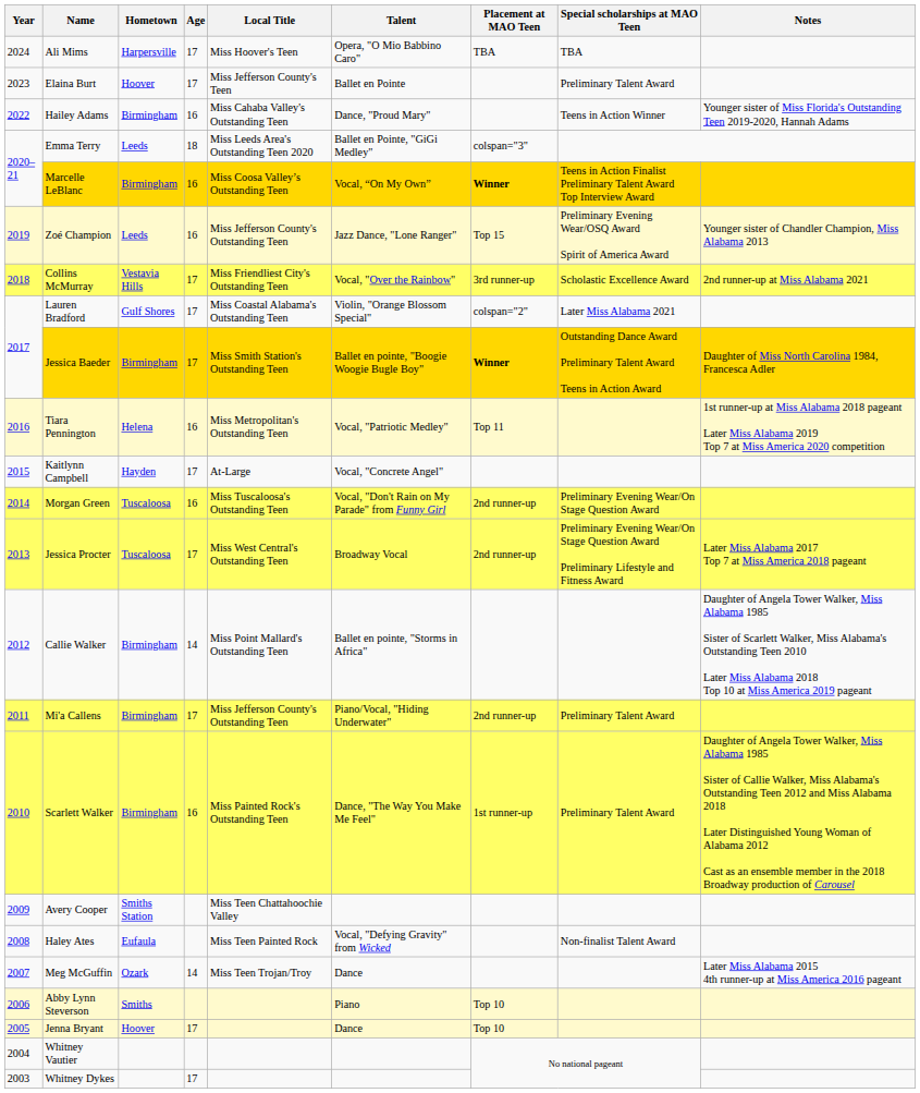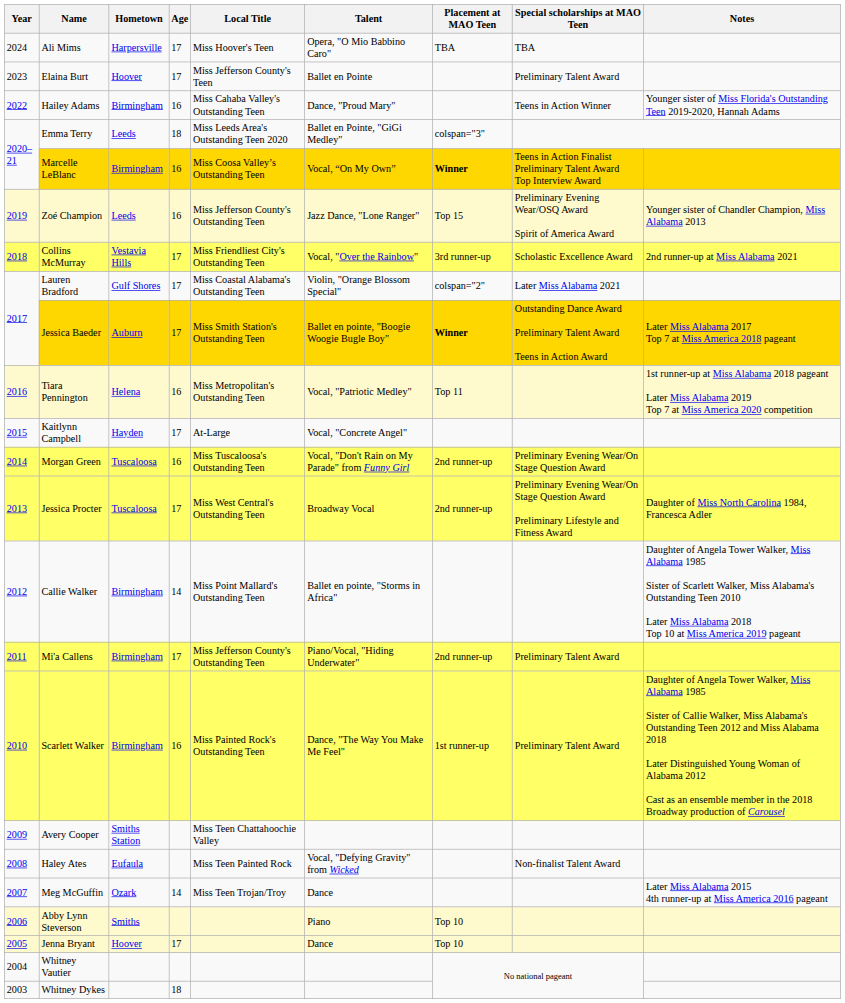Jessica Baeder | Hometown: Birmingham -> Auburn
Jessica Baeder | Notes: Daughter of Miss North Carolina 1984, Francesca Adler -> Later Miss Alabama 2017 Top 7 at Miss America 2018 pageant
Jessica Procter | Notes: Later Miss Alabama 2017 Top 7 at Miss America 2018 pageant -> Daughter of Miss North Carolina 1984, Francesca Adler
Whitney Dykes | Age: 17 -> 18
